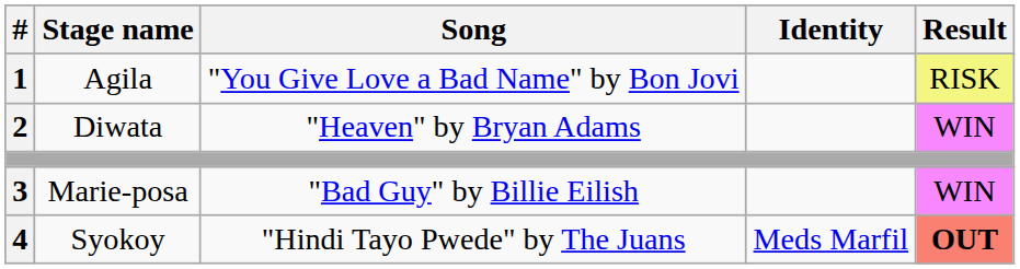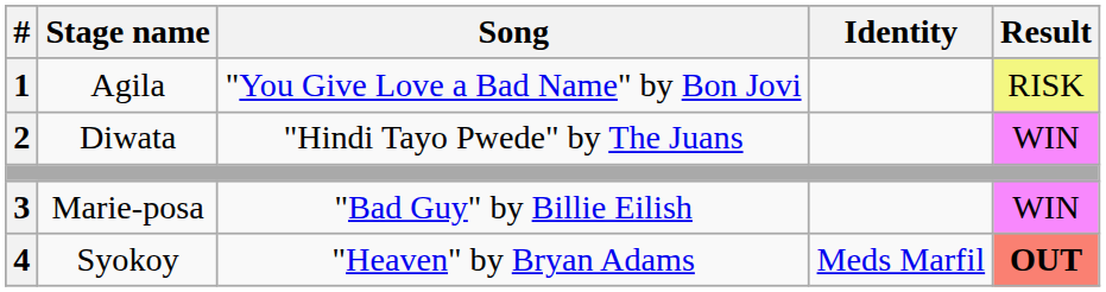Diwata | Song: "Heaven" by Bryan Adams -> "Hindi Tayo Pwede" by The Juans
Syokoy | Song: "Hindi Tayo Pwede" by The Juans -> "Heaven" by Bryan Adams
